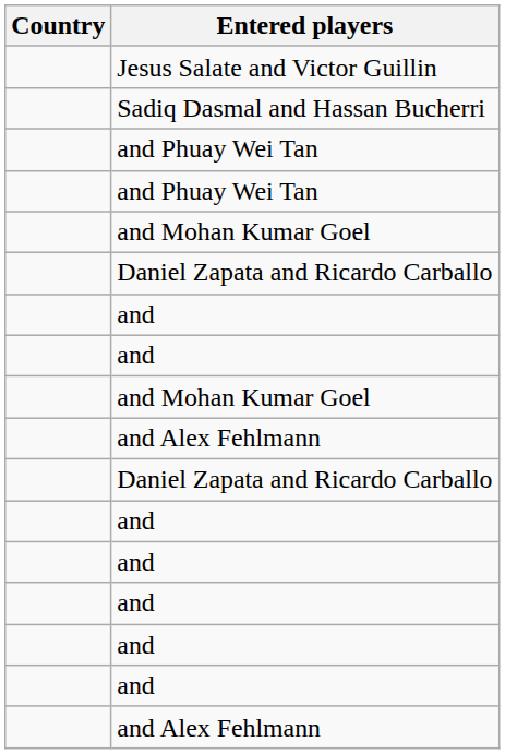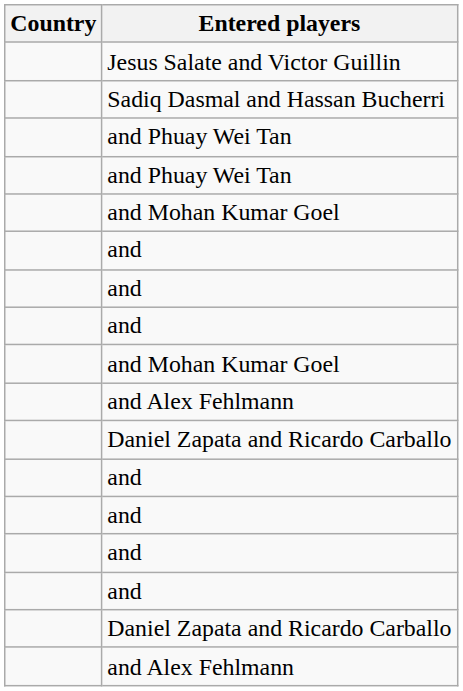row 7 | Entered players: Daniel Zapata and Ricardo Carballo -> and
row 17 | Entered players: and -> Daniel Zapata and Ricardo Carballo
